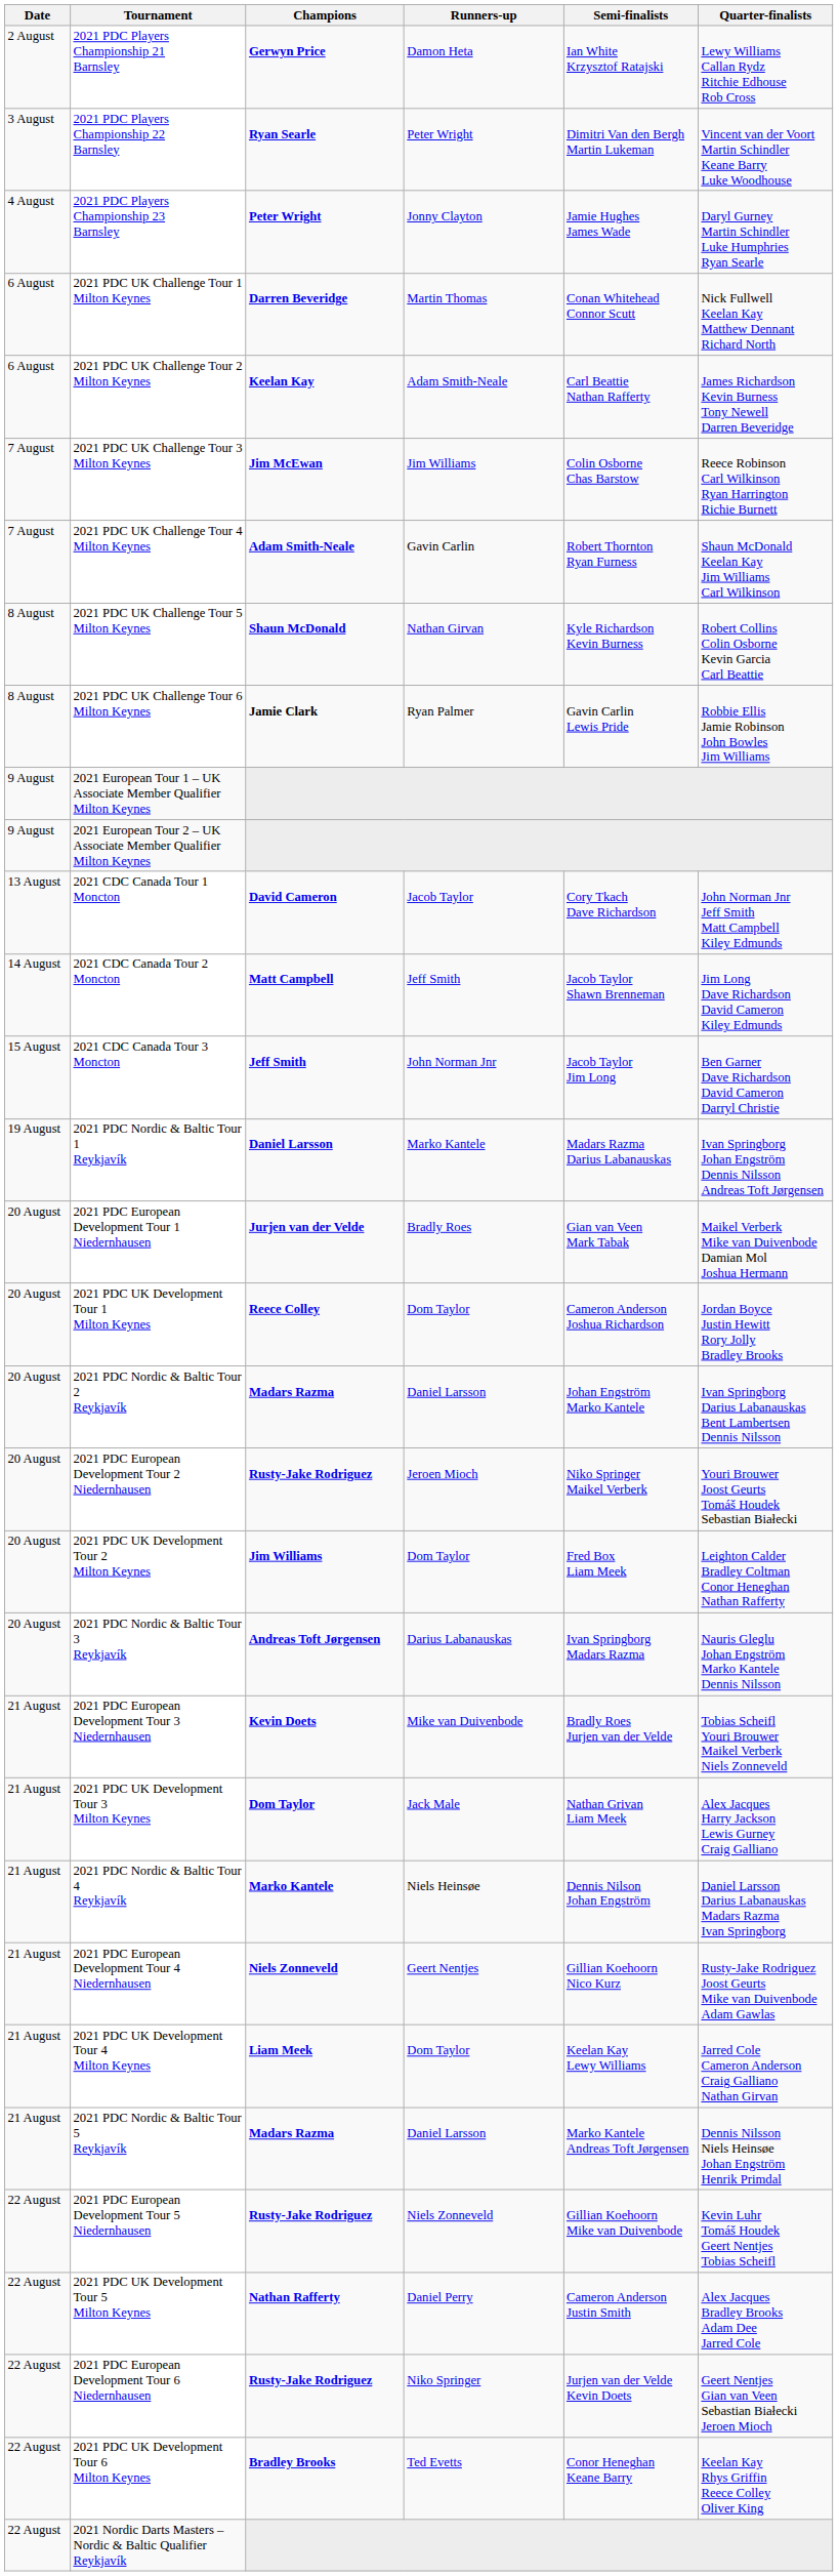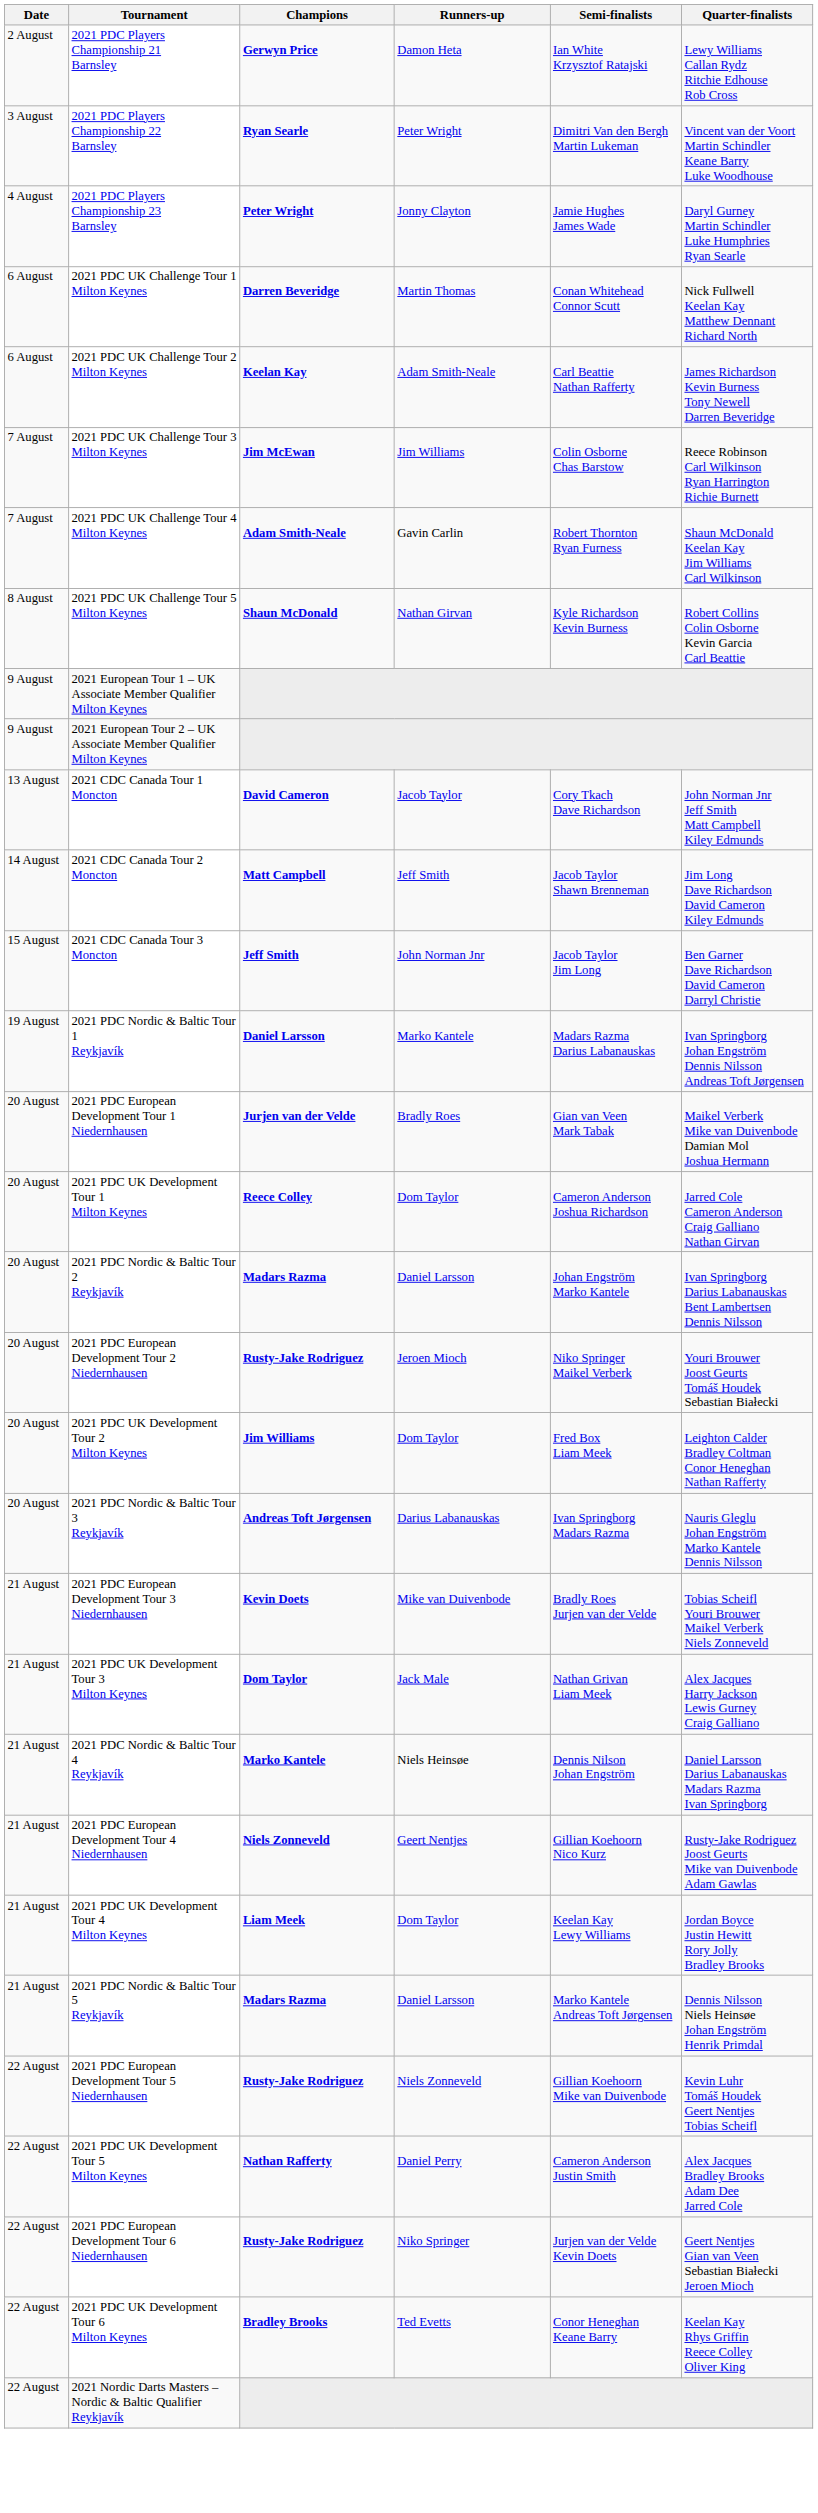- row: 8 August | 2021 PDC UK Challenge Tour 6 Milton Keynes | Jamie Clark | Ryan Palmer | Gavin Carlin Lewis Pride | Robbie Ellis Jamie Robinson John Bowles Jim Williams
2021 PDC UK Development Tour 1 Milton Keynes | Quarter-finalists: Jordan Boyce Justin Hewitt Rory Jolly Bradley Brooks -> Jarred Cole Cameron Anderson Craig Galliano Nathan Girvan
2021 PDC UK Development Tour 4 Milton Keynes | Quarter-finalists: Jarred Cole Cameron Anderson Craig Galliano Nathan Girvan -> Jordan Boyce Justin Hewitt Rory Jolly Bradley Brooks
